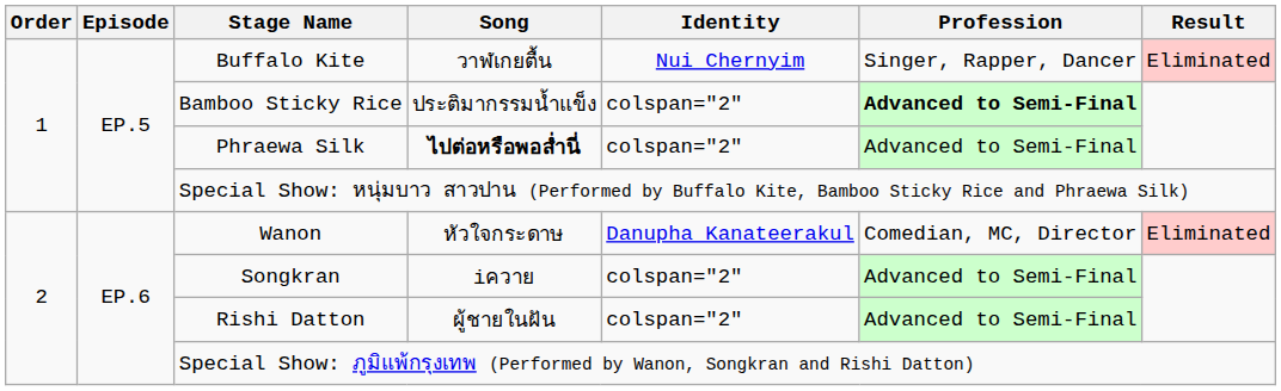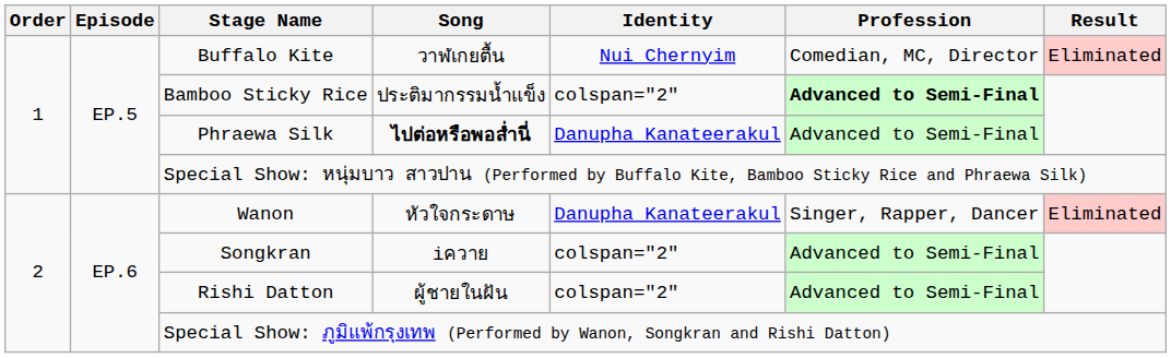Buffalo Kite | Profession: Singer, Rapper, Dancer -> Comedian, MC, Director
Phraewa Silk | Identity: colspan="2" -> Danupha Kanateerakul
Wanon | Profession: Comedian, MC, Director -> Singer, Rapper, Dancer
